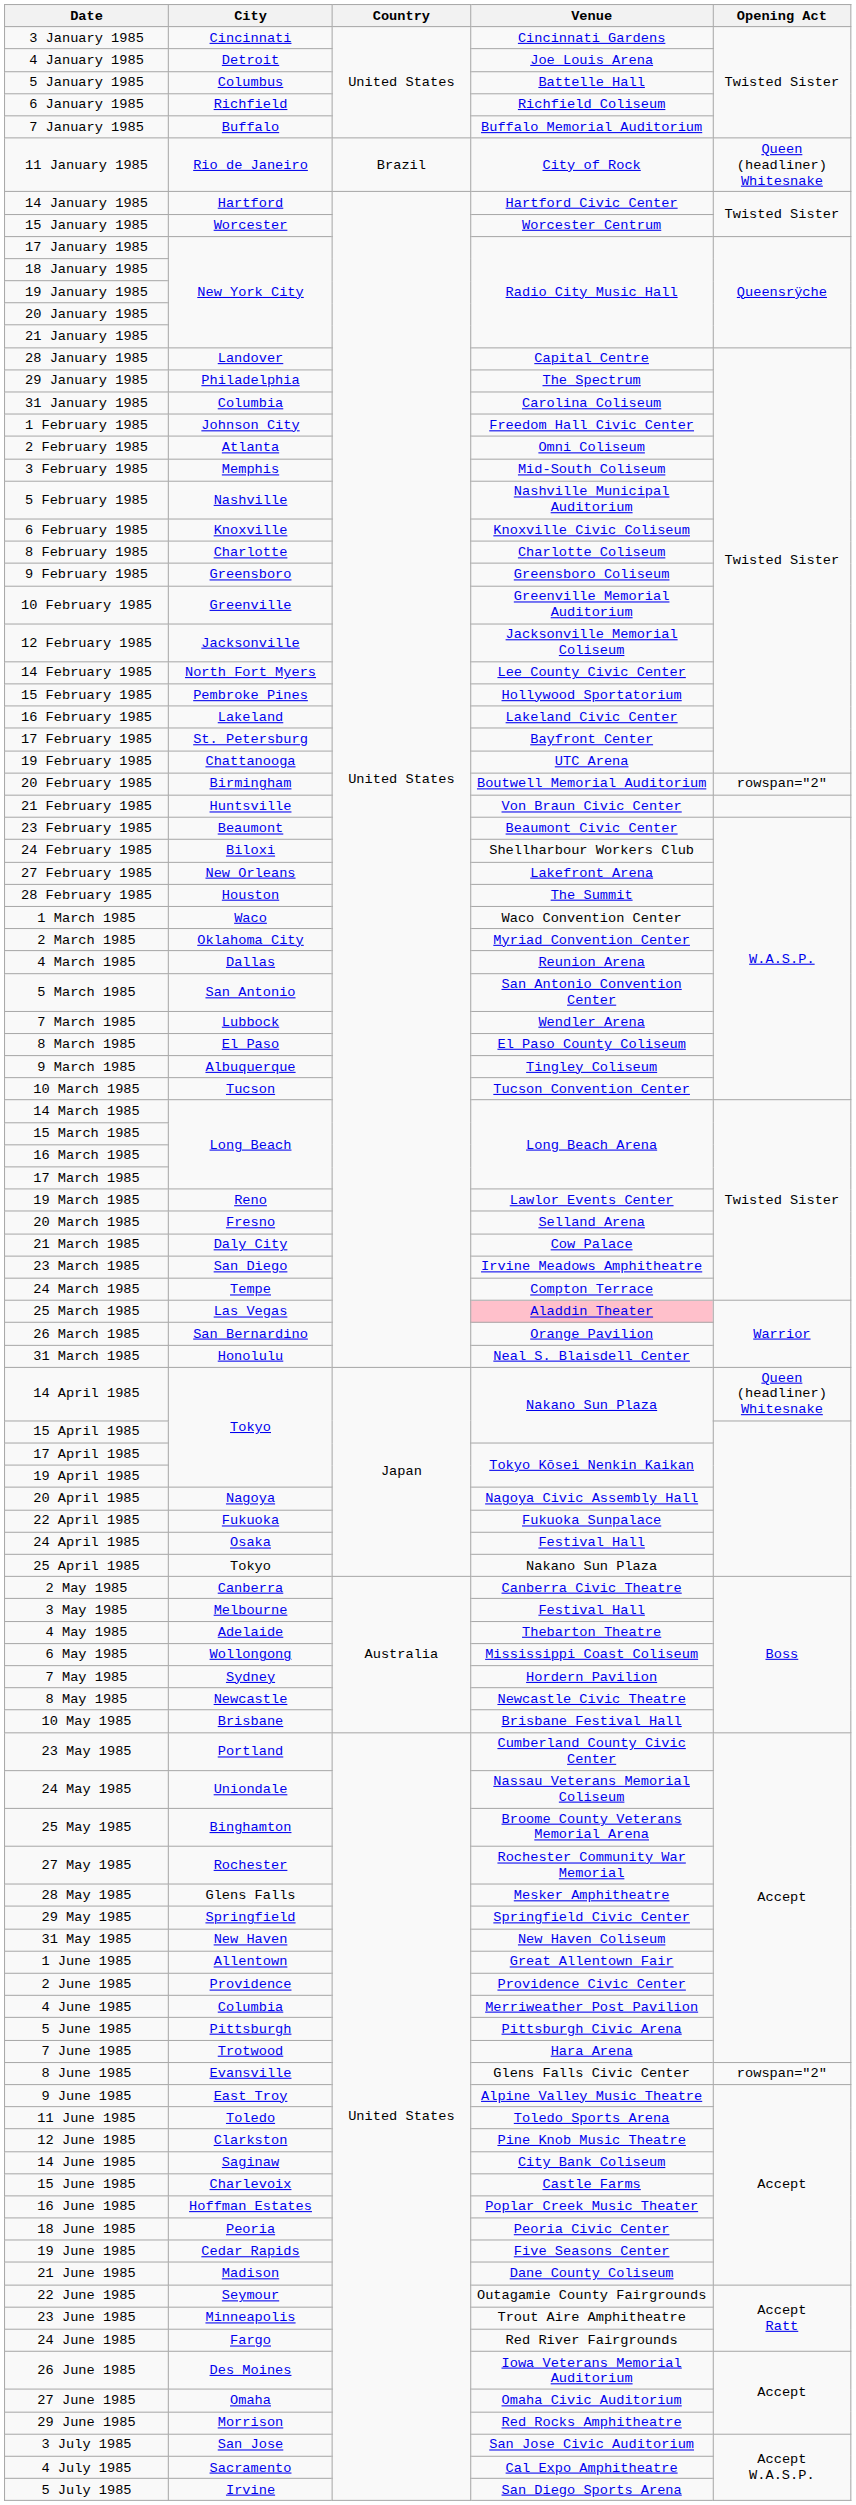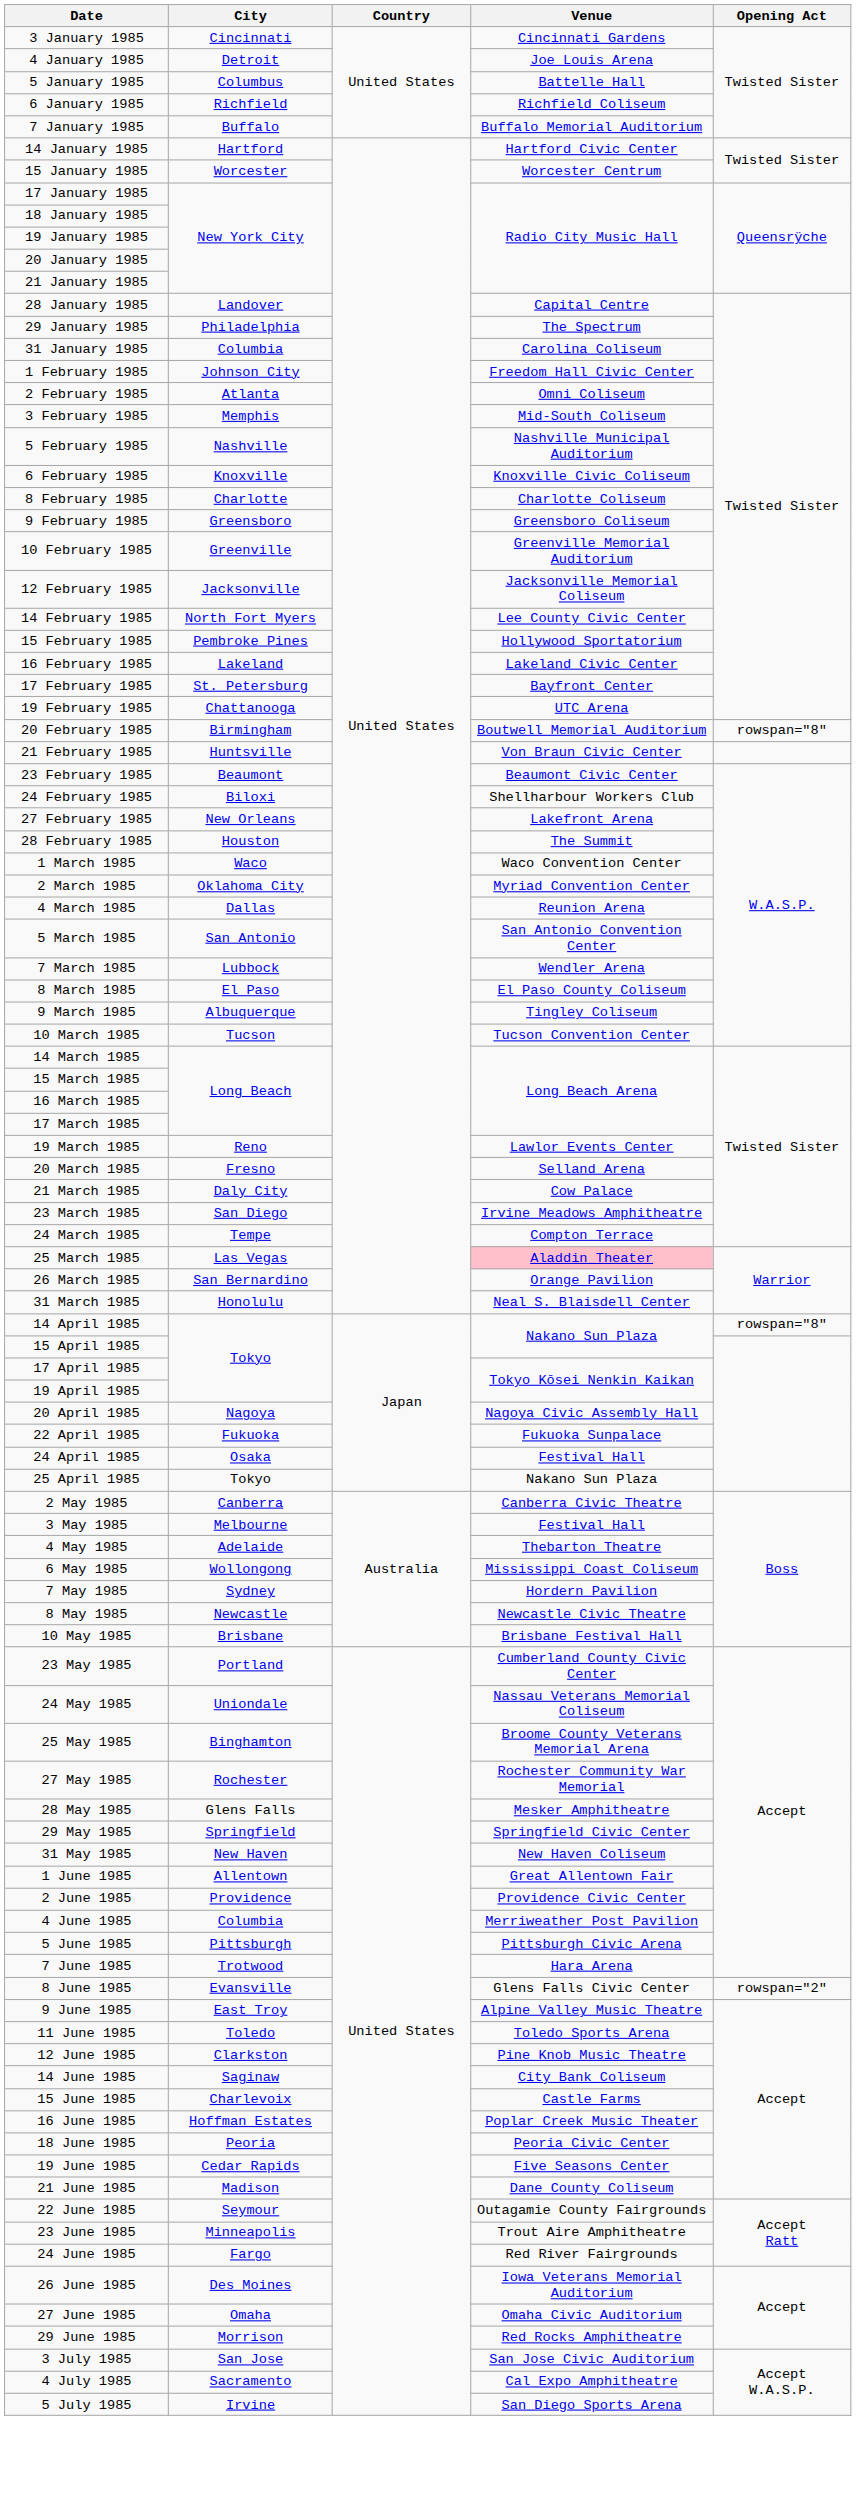- row: 11 January 1985 | Rio de Janeiro | Brazil | City of Rock | Queen (headliner) Whitesnake
20 February 1985 | Opening Act: rowspan="2" -> rowspan="8"
14 April 1985 | Opening Act: Queen (headliner) Whitesnake -> rowspan="8"
